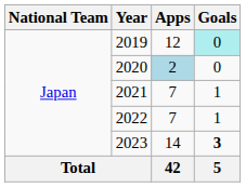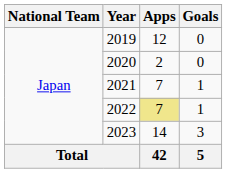2019 | Goals: paleturquoise background -> no background
2020 | Apps: lightblue background -> no background
2022 | Apps: no background -> khaki background
2023 | Goals: bold -> normal
